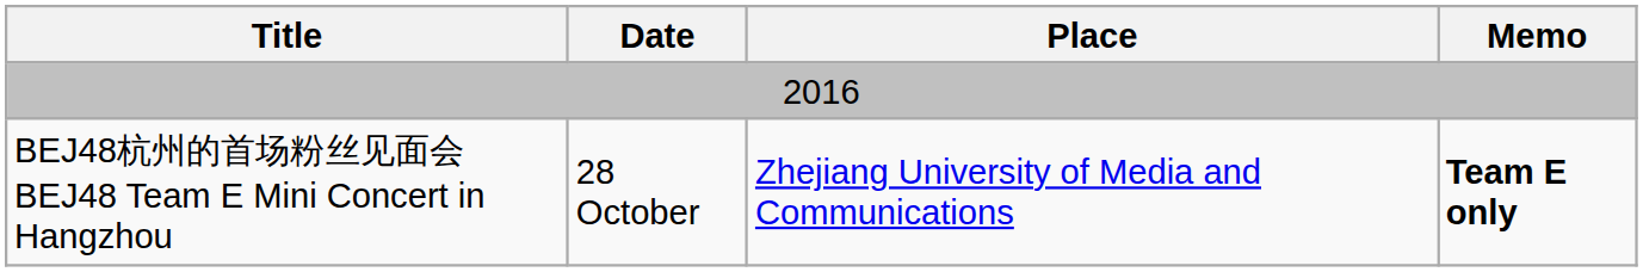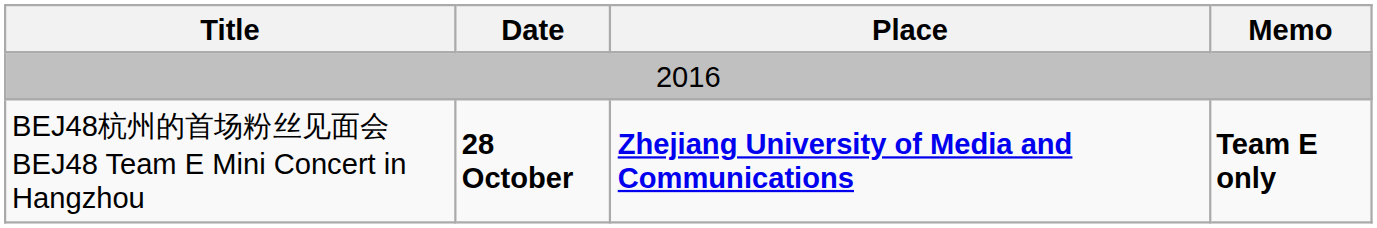BEJ48杭州的首场粉丝见面会 BEJ48 Team E Mini Concert in Hangzhou | Date: normal -> bold
BEJ48杭州的首场粉丝见面会 BEJ48 Team E Mini Concert in Hangzhou | Place: normal -> bold
